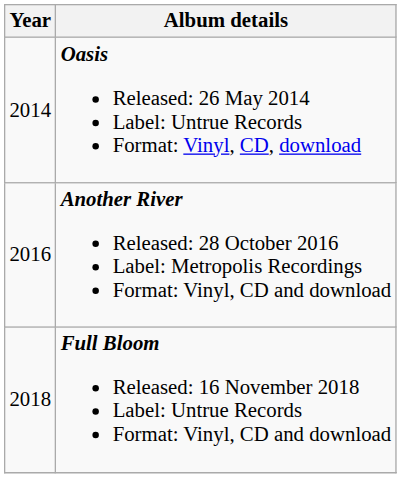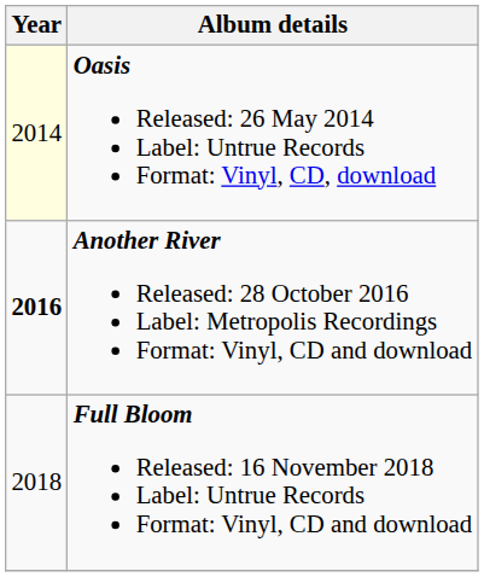row 2 | Year: no background -> lightyellow background
row 3 | Year: normal -> bold
